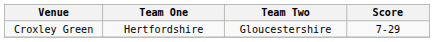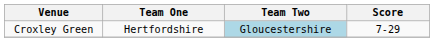Croxley Green | Team Two: no background -> lightblue background
